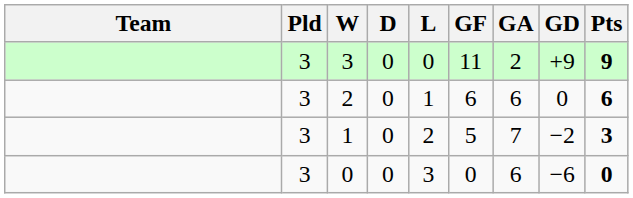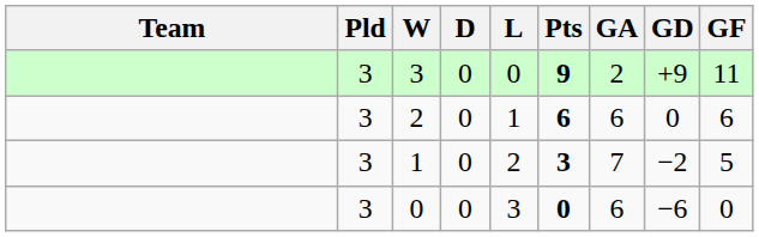columns swapped: GF <-> Pts
